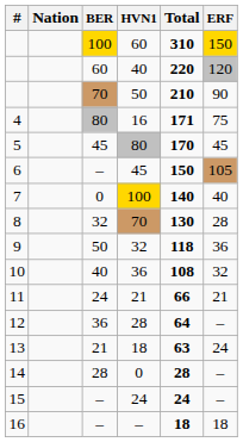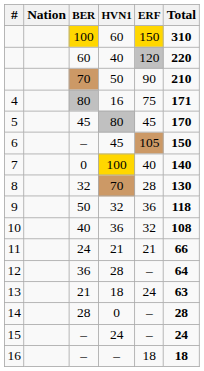columns swapped: ERF <-> Total
